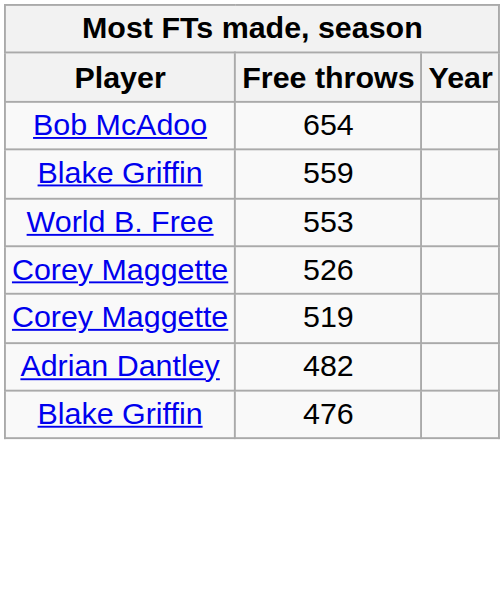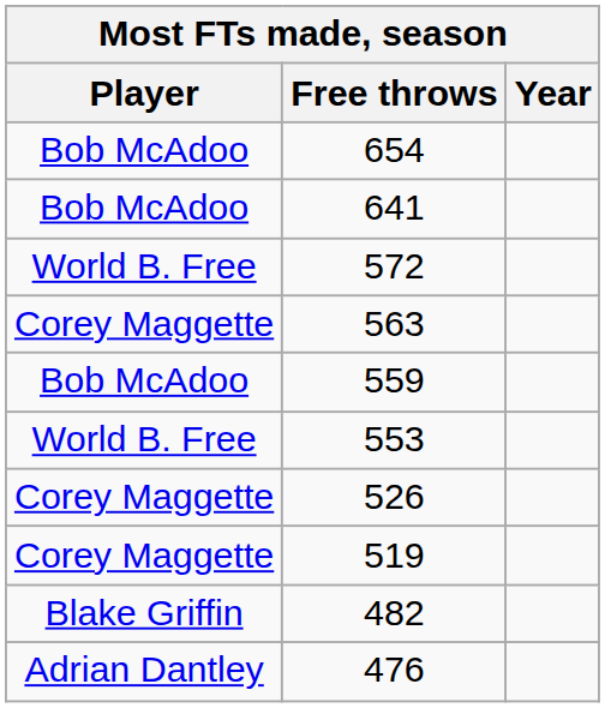+ row: Bob McAdoo | 641
+ row: World B. Free | 572
+ row: Corey Maggette | 563
559 | Player: Blake Griffin -> Bob McAdoo
482 | Player: Adrian Dantley -> Blake Griffin
476 | Player: Blake Griffin -> Adrian Dantley
